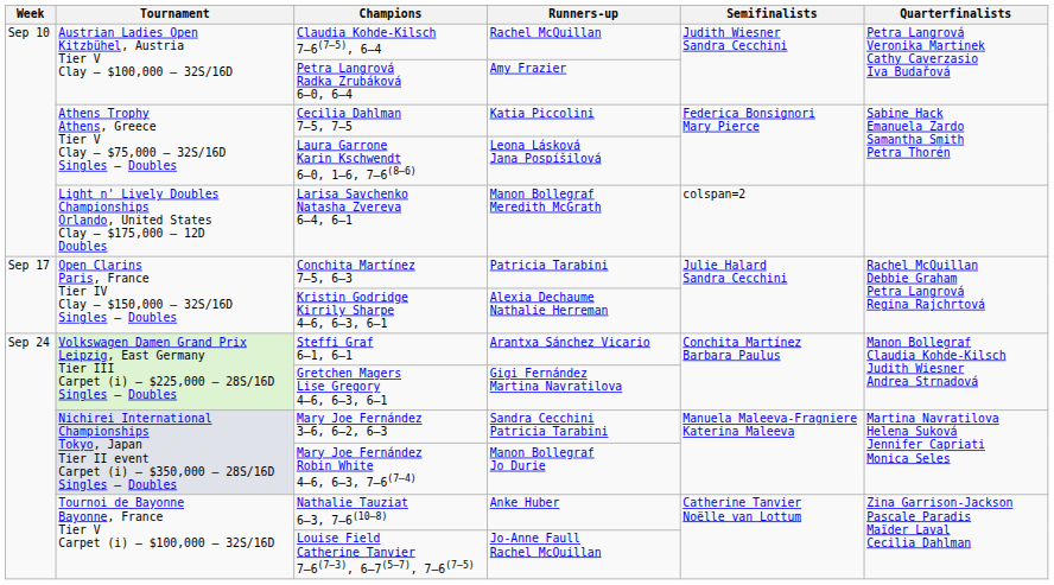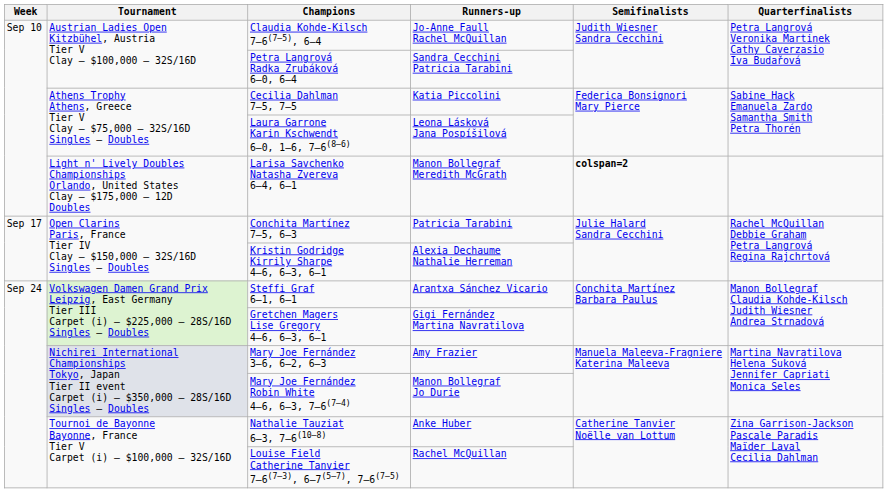Claudia Kohde-Kilsch 7–6(7–5), 6–4 | Runners-up: Rachel McQuillan -> Jo-Anne Faull Rachel McQuillan
Petra Langrová Radka Zrubáková 6–0, 6–4 | Runners-up: Amy Frazier -> Sandra Cecchini Patricia Tarabini
Larisa Savchenko Natasha Zvereva 6–4, 6–1 | Semifinalists: normal -> bold
Mary Joe Fernández 3–6, 6–2, 6–3 | Runners-up: Sandra Cecchini Patricia Tarabini -> Amy Frazier
Louise Field Catherine Tanvier 7–6(7–3), 6–7(5–7), 7–6(7–5) | Runners-up: Jo-Anne Faull Rachel McQuillan -> Rachel McQuillan
